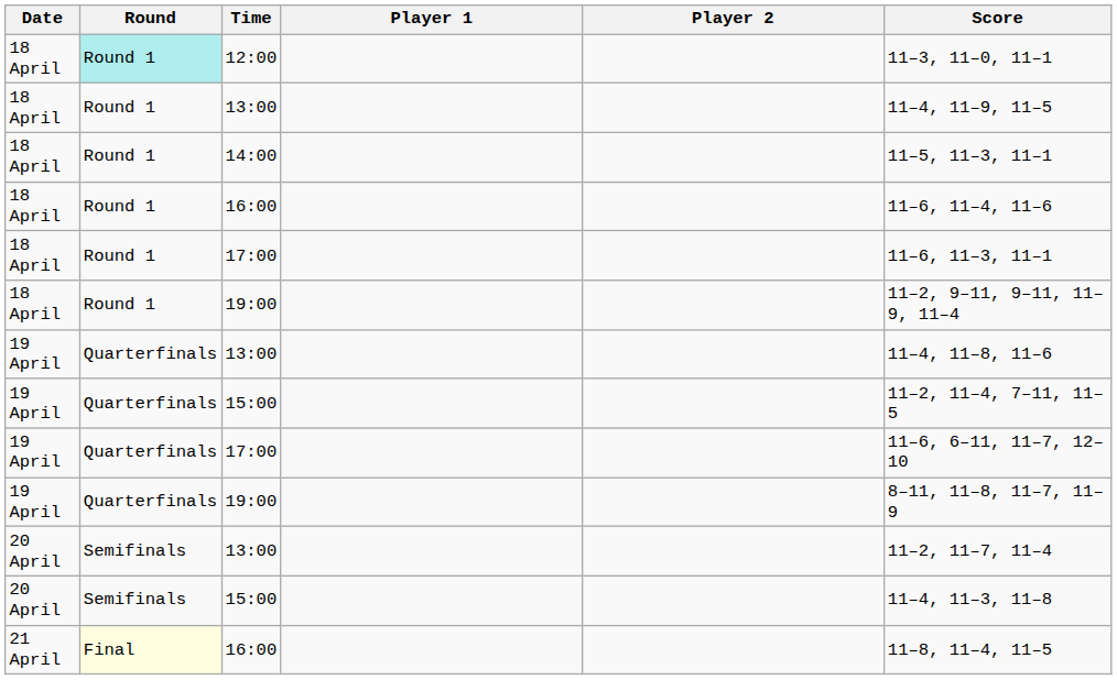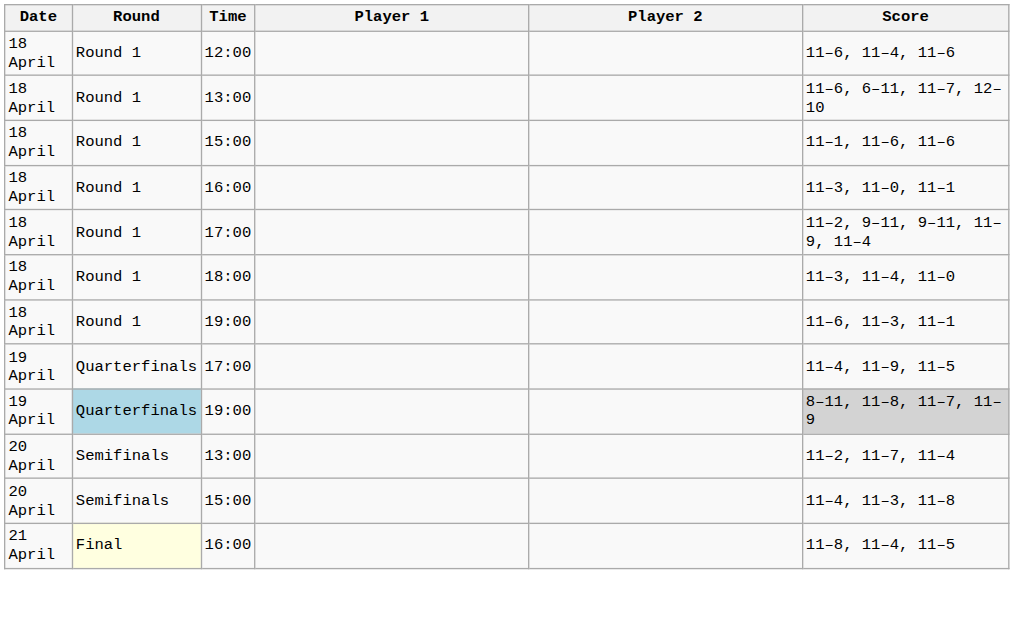12:00 | Round: paleturquoise background -> no background
12:00 | Score: 11–3, 11–0, 11–1 -> 11–6, 11–4, 11–6
18 April / 13:00 | Score: 11–4, 11–9, 11–5 -> 11–6, 6–11, 11–7, 12–10
- row: 18 April | Round 1 | 14:00 | 11–5, 11–3, 11–1
+ row: 18 April | Round 1 | 15:00 | 11–1, 11–6, 11–6
18 April / 16:00 | Score: 11–6, 11–4, 11–6 -> 11–3, 11–0, 11–1
18 April / 17:00 | Score: 11–6, 11–3, 11–1 -> 11–2, 9–11, 9–11, 11–9, 11–4
+ row: 18 April | Round 1 | 18:00 | 11–3, 11–4, 11–0
18 April / 19:00 | Score: 11–2, 9–11, 9–11, 11–9, 11–4 -> 11–6, 11–3, 11–1
- row: 19 April | Quarterfinals | 13:00 | 11–4, 11–8, 11–6
- row: 19 April | Quarterfinals | 15:00 | 11–2, 11–4, 7–11, 11–5
19 April / 17:00 | Score: 11–6, 6–11, 11–7, 12–10 -> 11–4, 11–9, 11–5
19 April / 19:00 | Round: no background -> lightblue background
19 April / 19:00 | Score: no background -> lightgrey background
